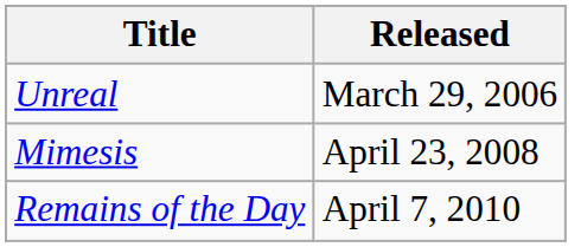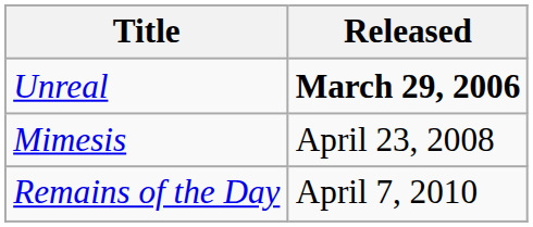Unreal | Released: normal -> bold
